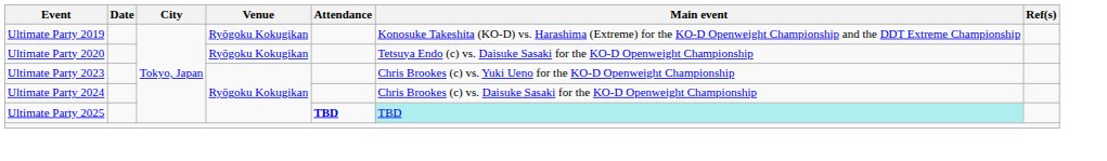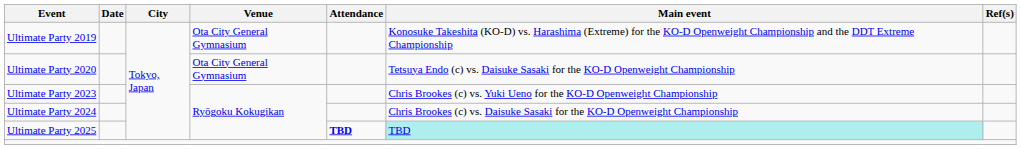Ultimate Party 2019 | Venue: Ryōgoku Kokugikan -> Ota City General Gymnasium
Ultimate Party 2020 | Venue: Ryōgoku Kokugikan -> Ota City General Gymnasium
